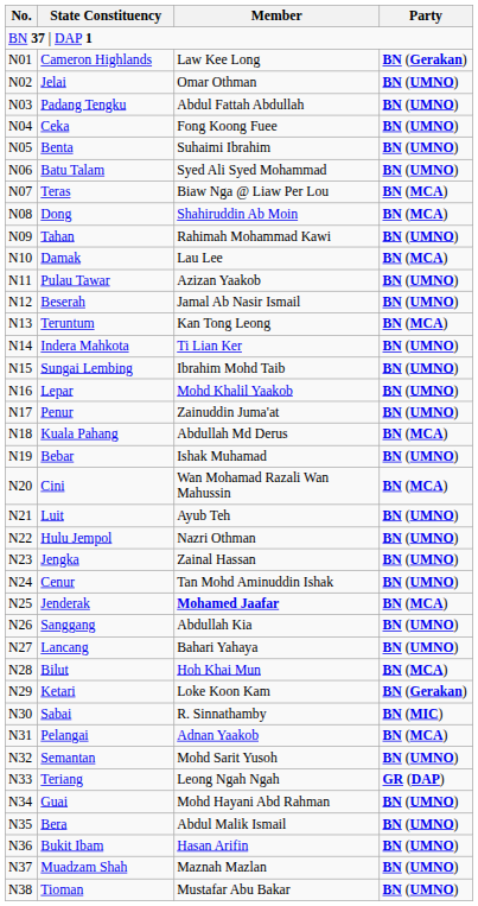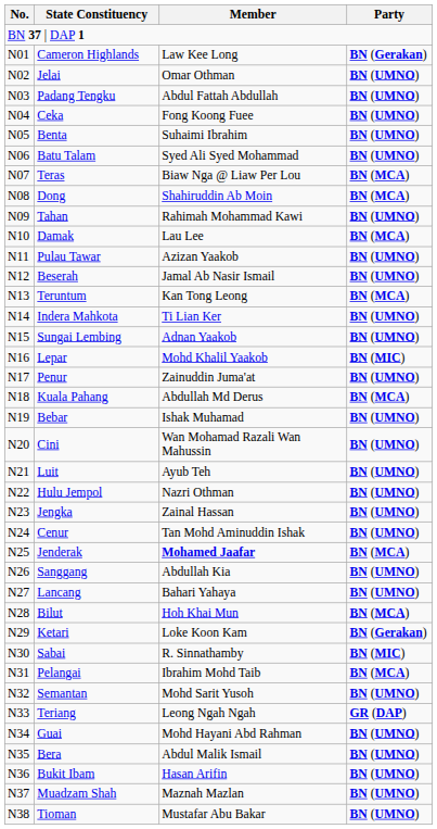Sungai Lembing | Member: Ibrahim Mohd Taib -> Adnan Yaakob
Lepar | Party: BN (UMNO) -> BN (MIC)
Cini | Party: BN (MCA) -> BN (UMNO)
Pelangai | Member: Adnan Yaakob -> Ibrahim Mohd Taib
